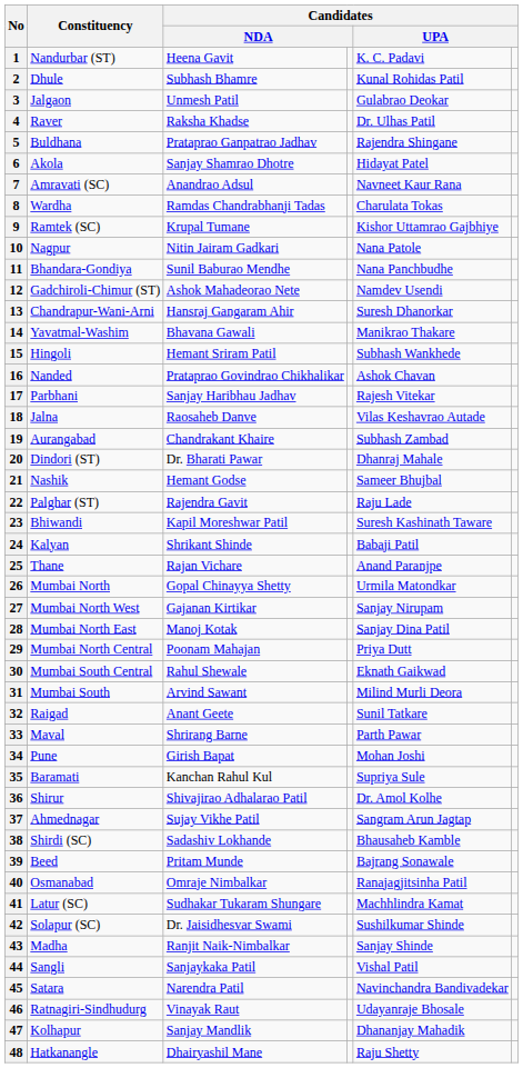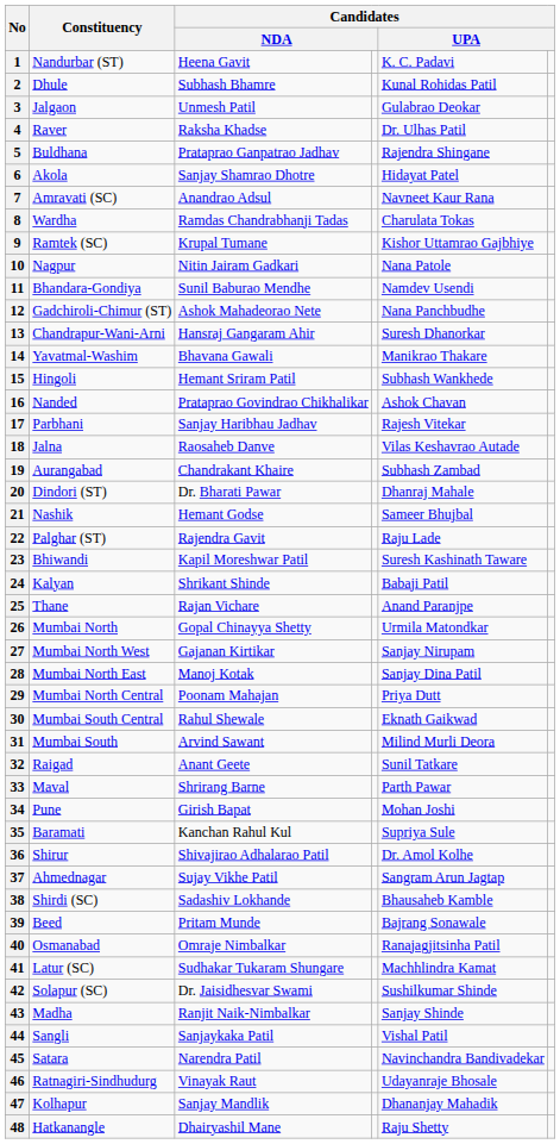11 | column 5: Nana Panchbudhe -> Namdev Usendi
12 | column 5: Namdev Usendi -> Nana Panchbudhe
